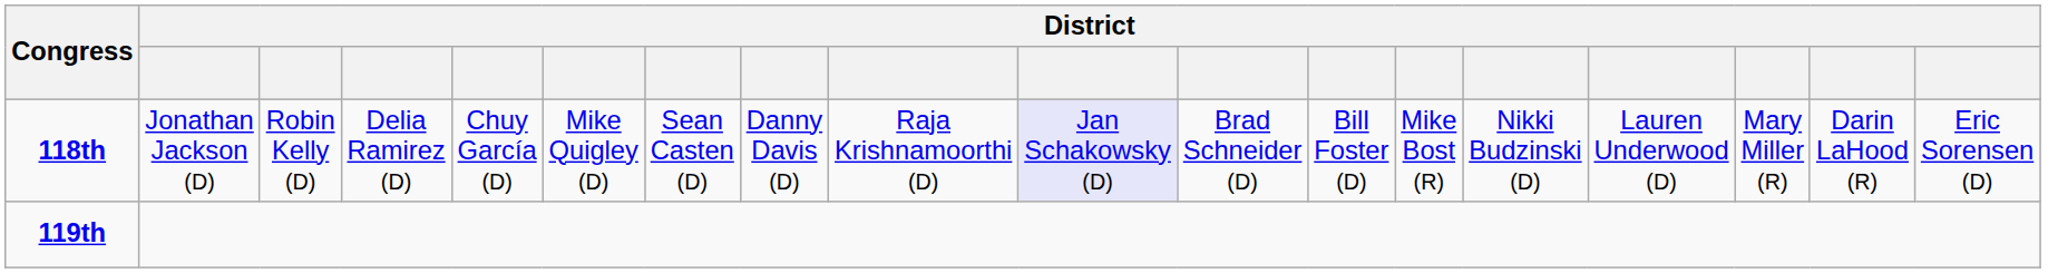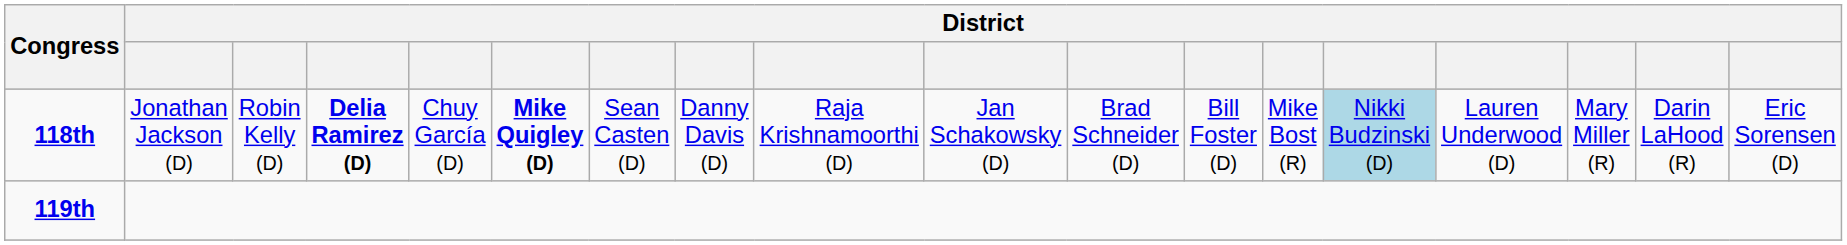118th | column 4: normal -> bold
118th | column 6: normal -> bold
118th | column 10: lavender background -> no background
118th | column 14: no background -> lightblue background
